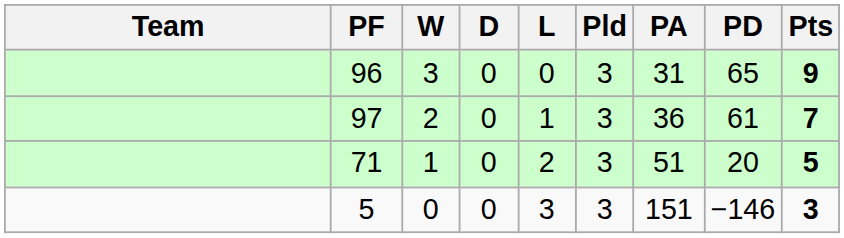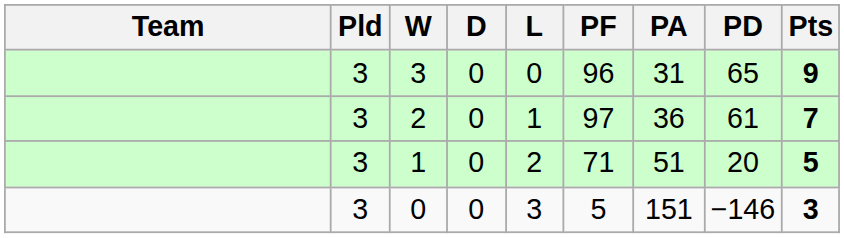columns swapped: Pld <-> PF
